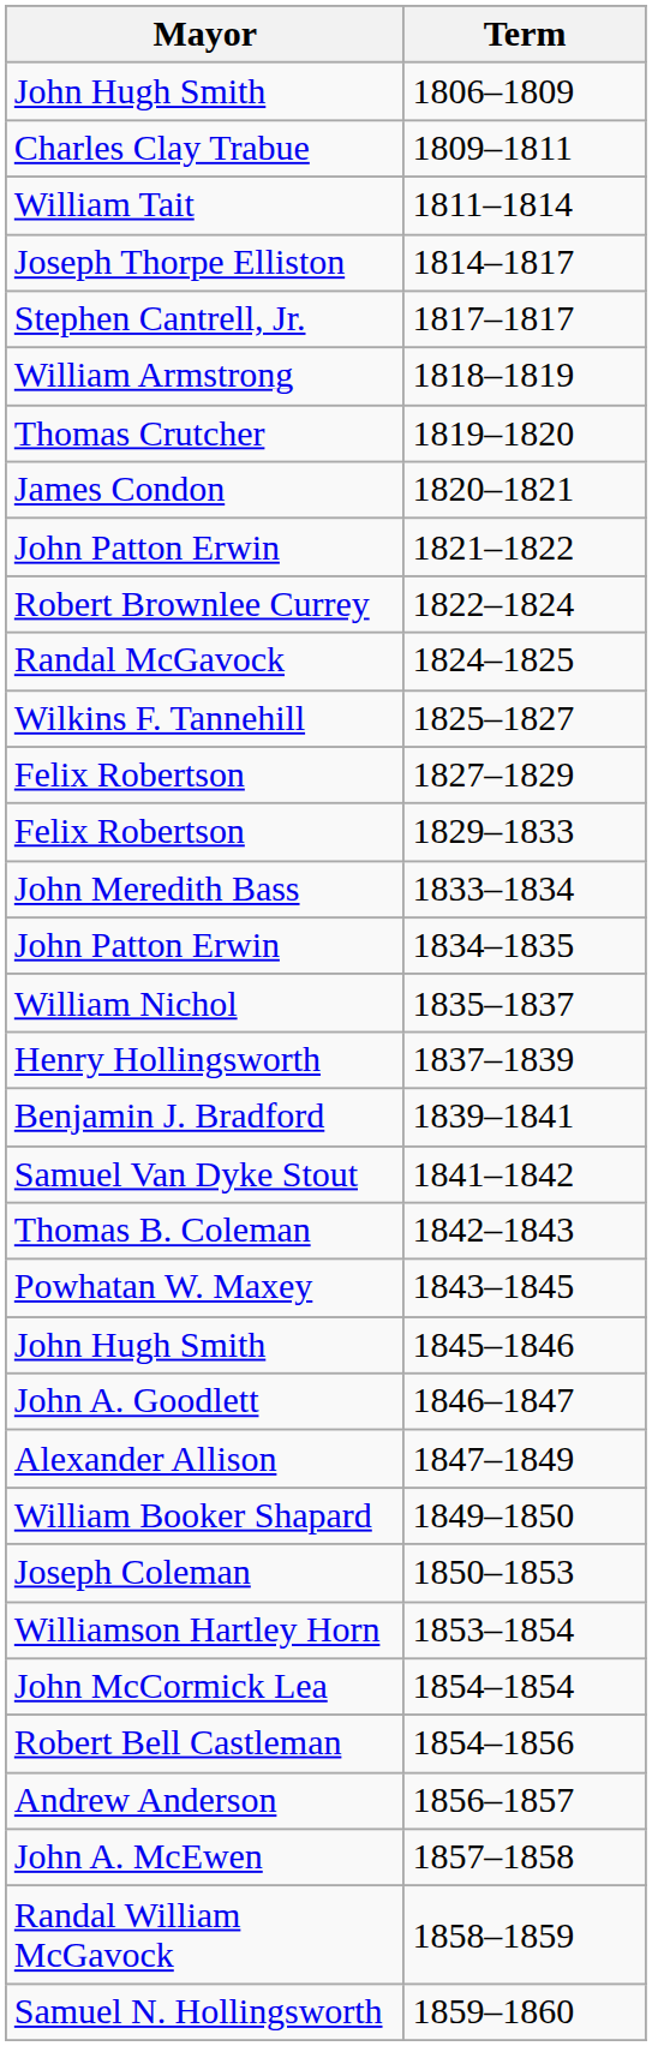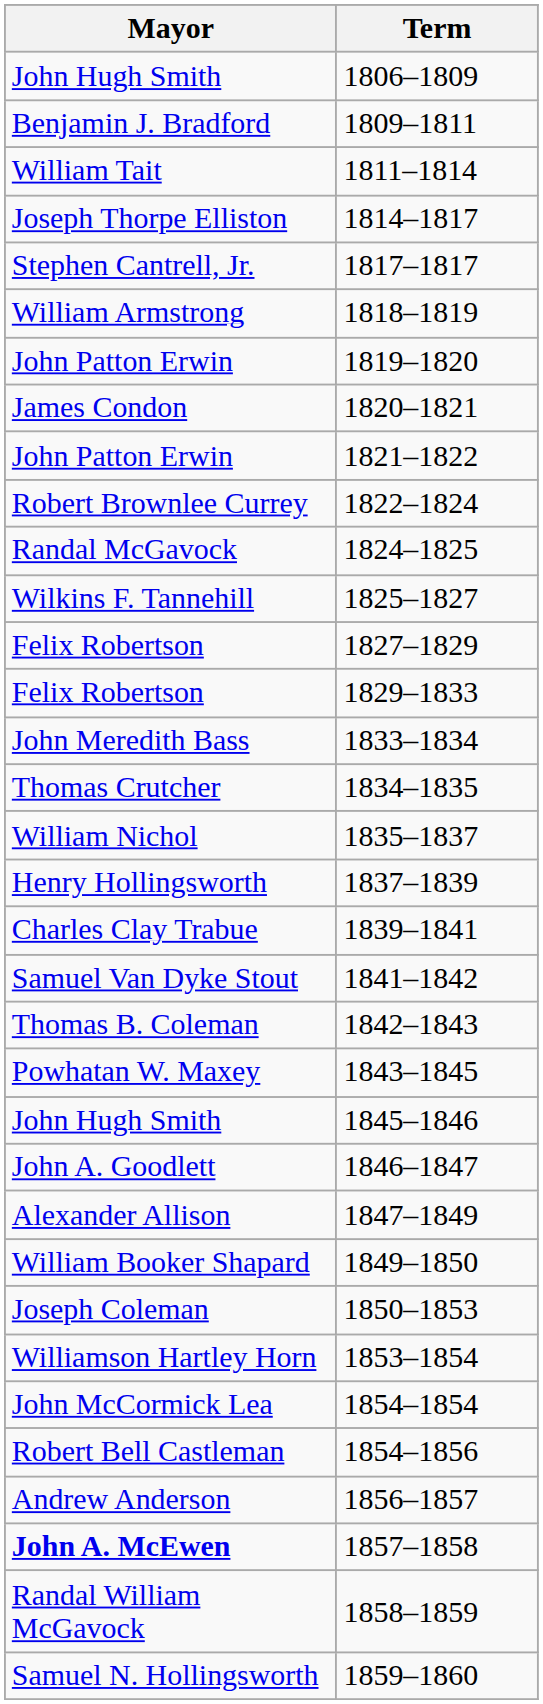row 3 | Mayor: Charles Clay Trabue -> Benjamin J. Bradford
row 8 | Mayor: Thomas Crutcher -> John Patton Erwin
row 17 | Mayor: John Patton Erwin -> Thomas Crutcher
row 20 | Mayor: Benjamin J. Bradford -> Charles Clay Trabue
row 33 | Mayor: normal -> bold
